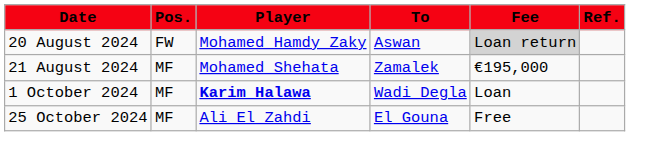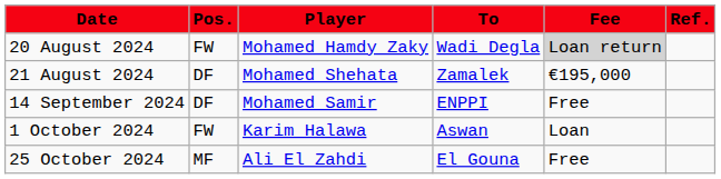20 August 2024 | To: Aswan -> Wadi Degla
21 August 2024 | Pos.: MF -> DF
+ row: 14 September 2024 | DF | Mohamed Samir | ENPPI | Free
1 October 2024 | Pos.: MF -> FW
1 October 2024 | Player: bold -> normal
1 October 2024 | To: Wadi Degla -> Aswan
